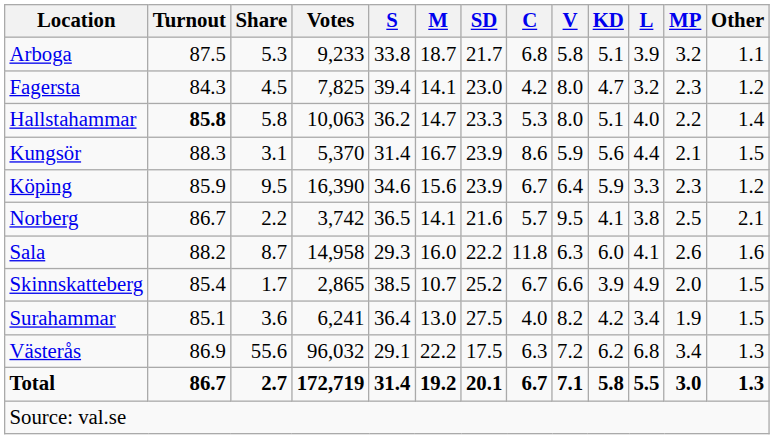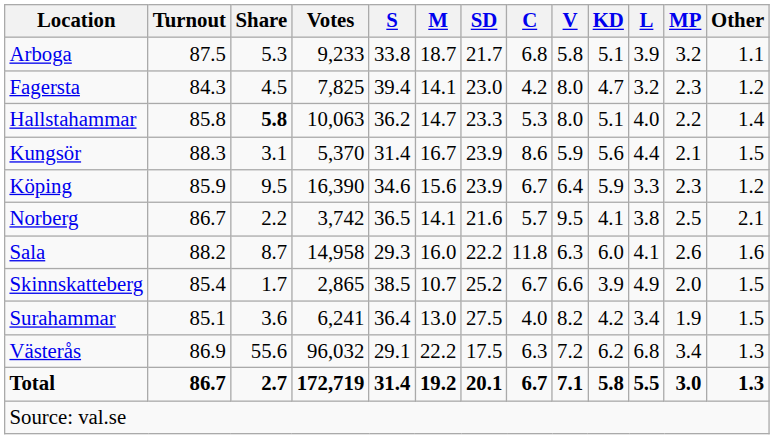Hallstahammar | Turnout: bold -> normal
Hallstahammar | Share: normal -> bold
